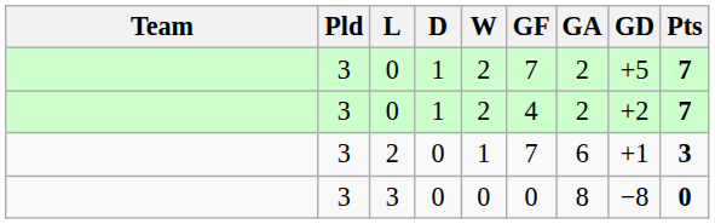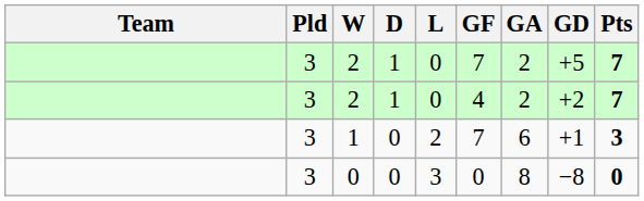columns swapped: W <-> L
